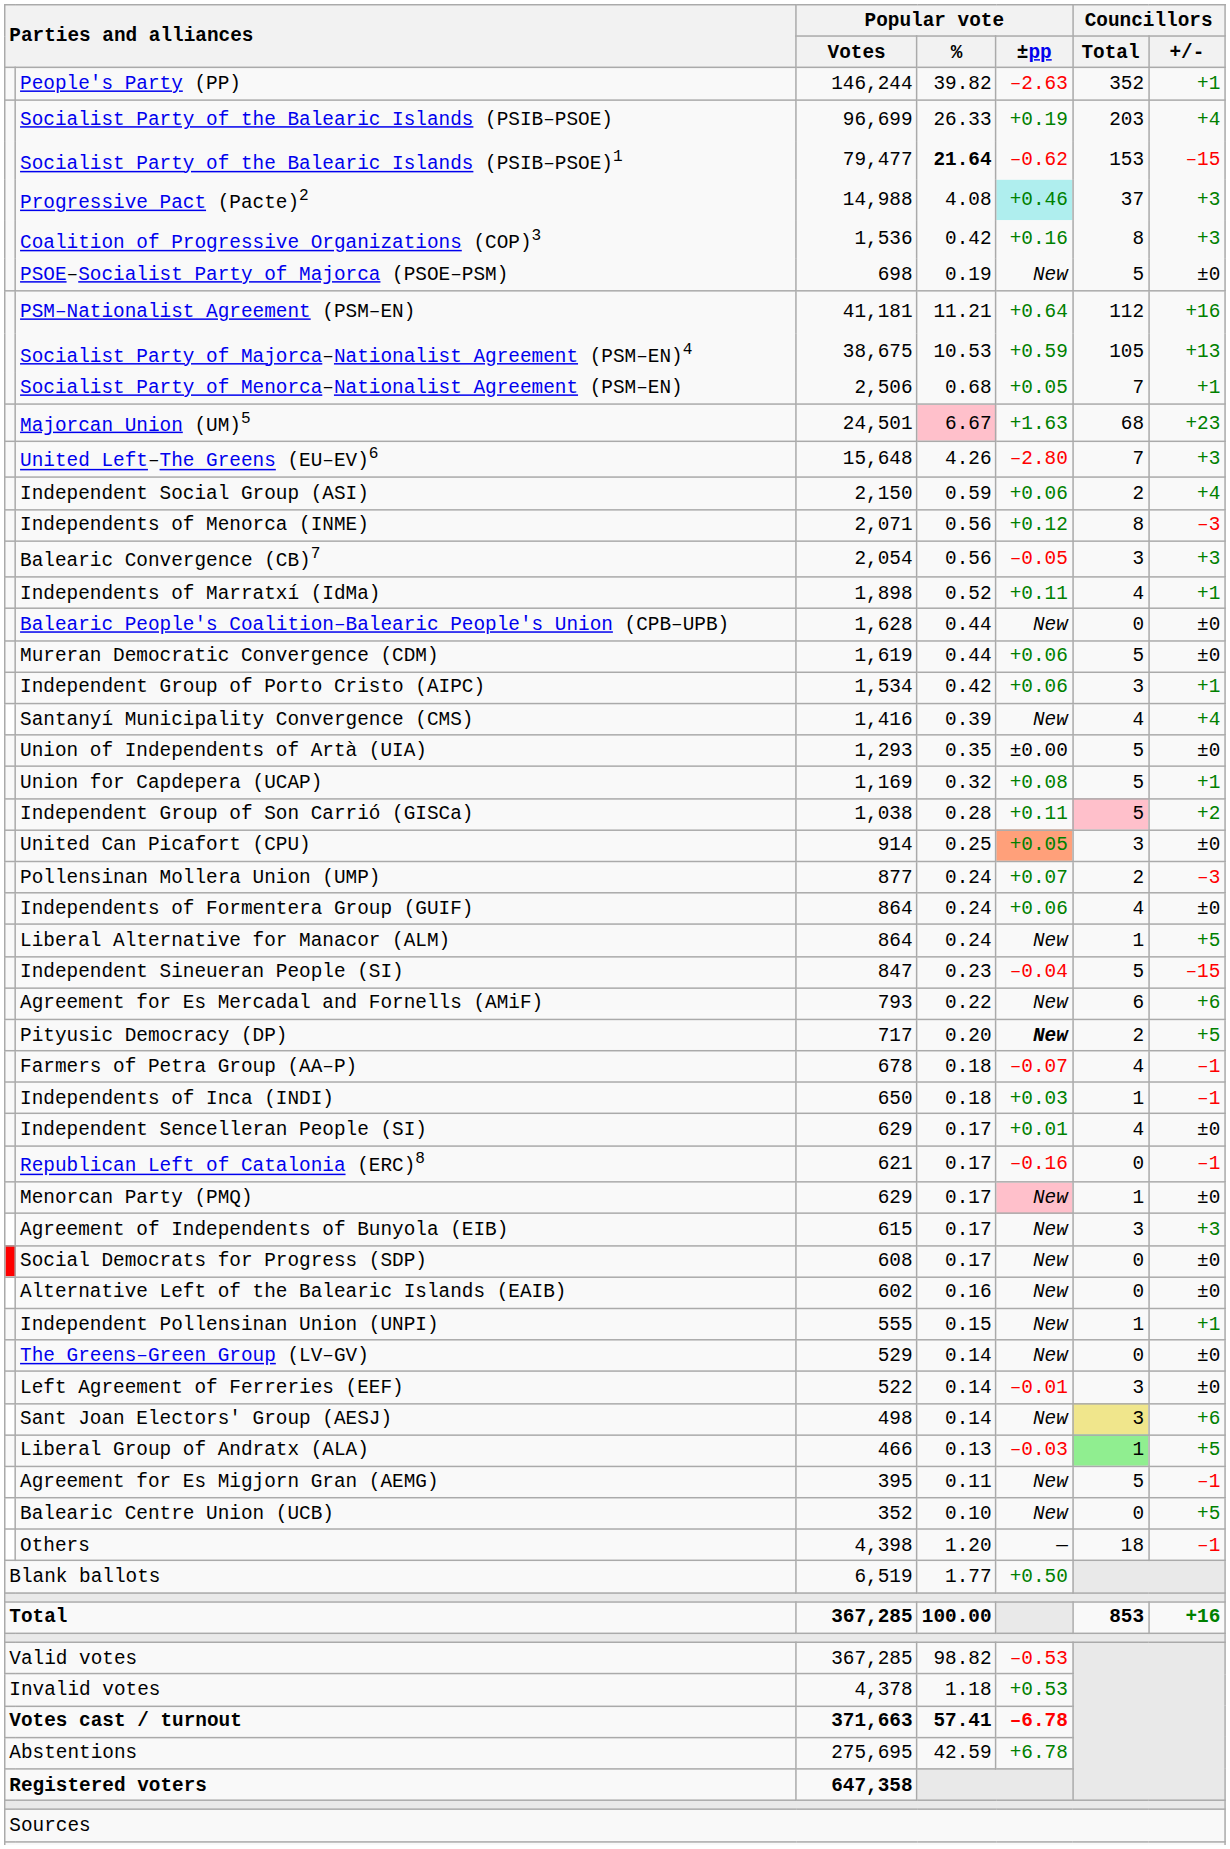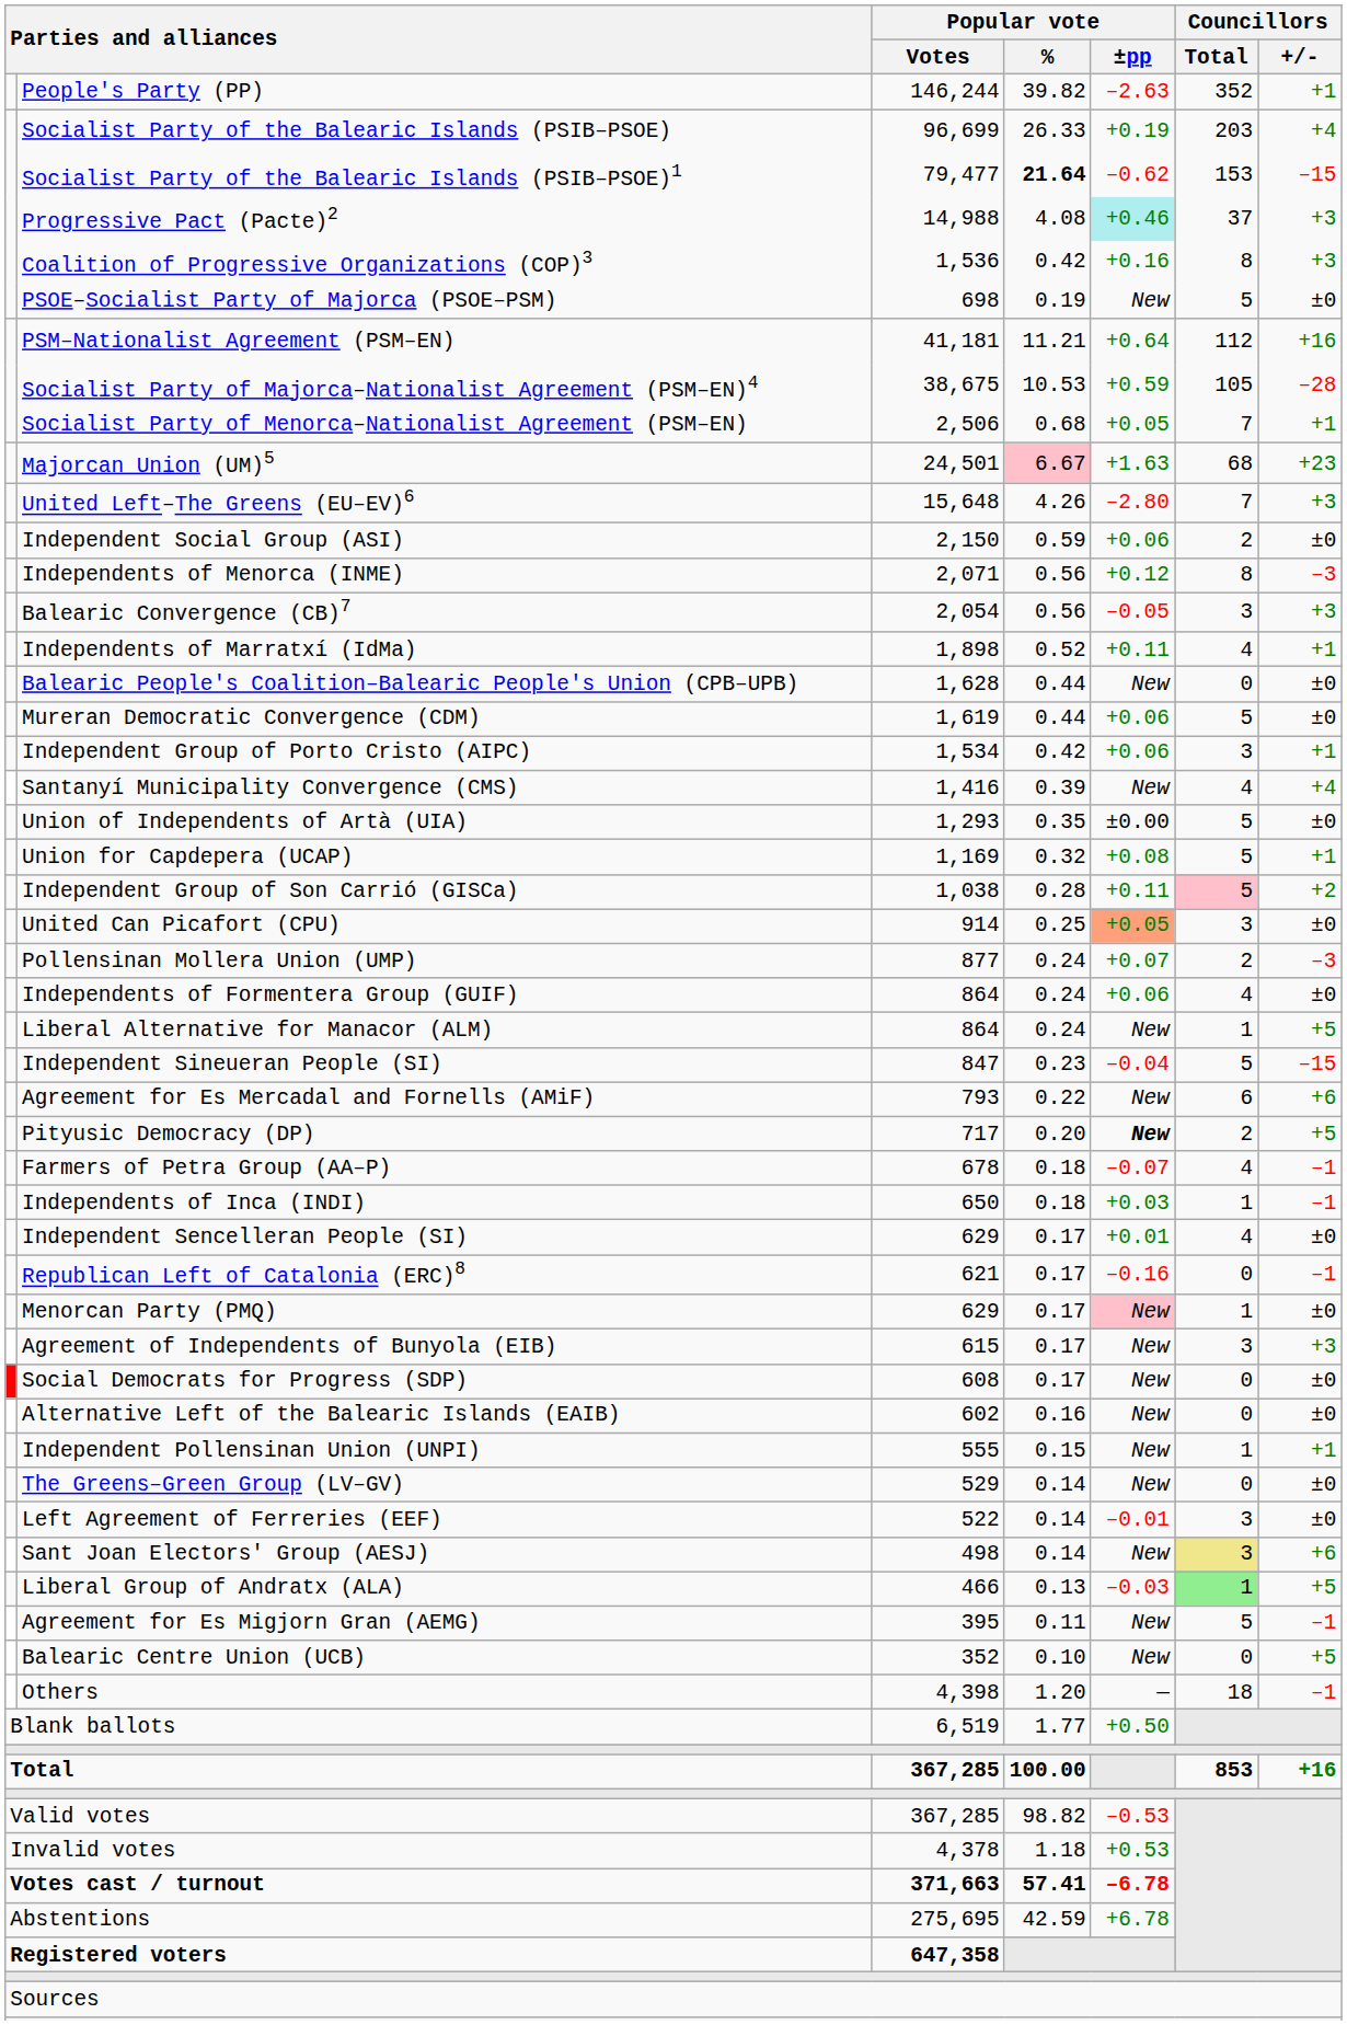Socialist Party of Majorca–Nationalist Agreement (PSM–EN)4 | Councillors / +/-: +13 -> –28
Independent Social Group (ASI) | Councillors / +/-: +4 -> ±0
